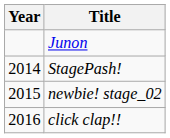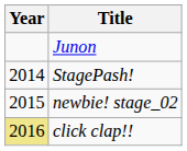click clap!! | Year: no background -> khaki background
